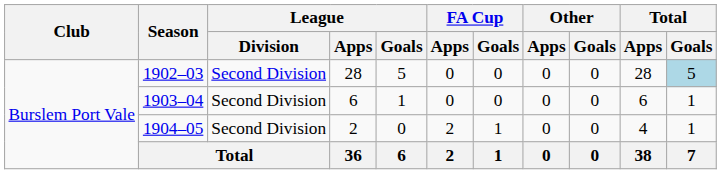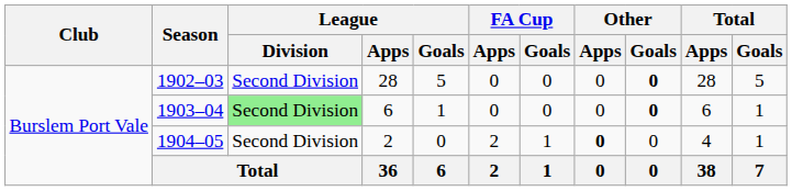1902–03 | Other / Goals: normal -> bold
1902–03 | Total / Goals: lightblue background -> no background
1903–04 | League / Division: no background -> lightgreen background
1903–04 | Other / Goals: normal -> bold
1904–05 | Other / Apps: normal -> bold
